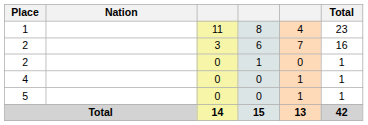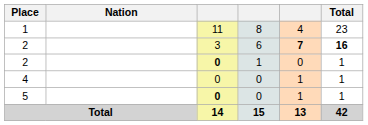2 / 6 | column 5: normal -> bold
2 / 6 | Total: normal -> bold
2 / 1 | column 3: normal -> bold
5 | column 3: normal -> bold
